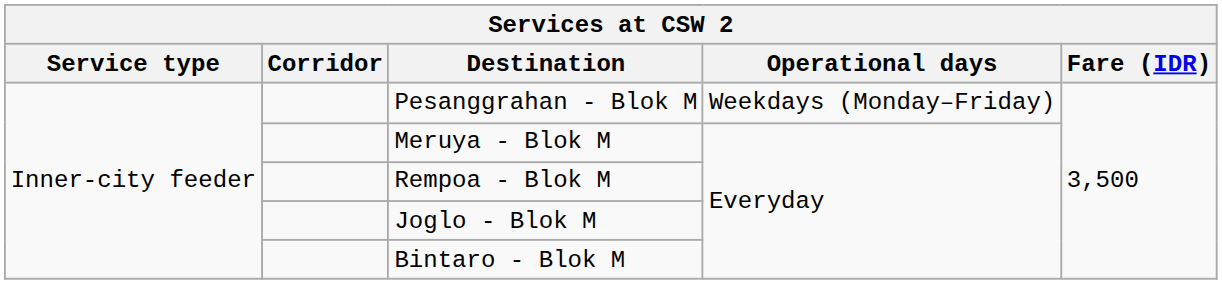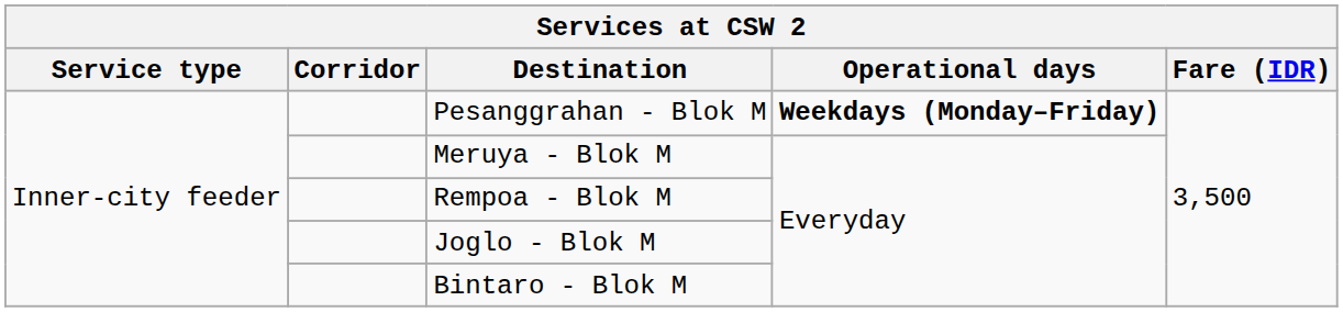Pesanggrahan - Blok M | Operational days: normal -> bold
